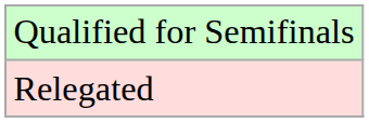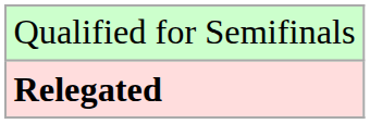row 2 | column 1: normal -> bold
